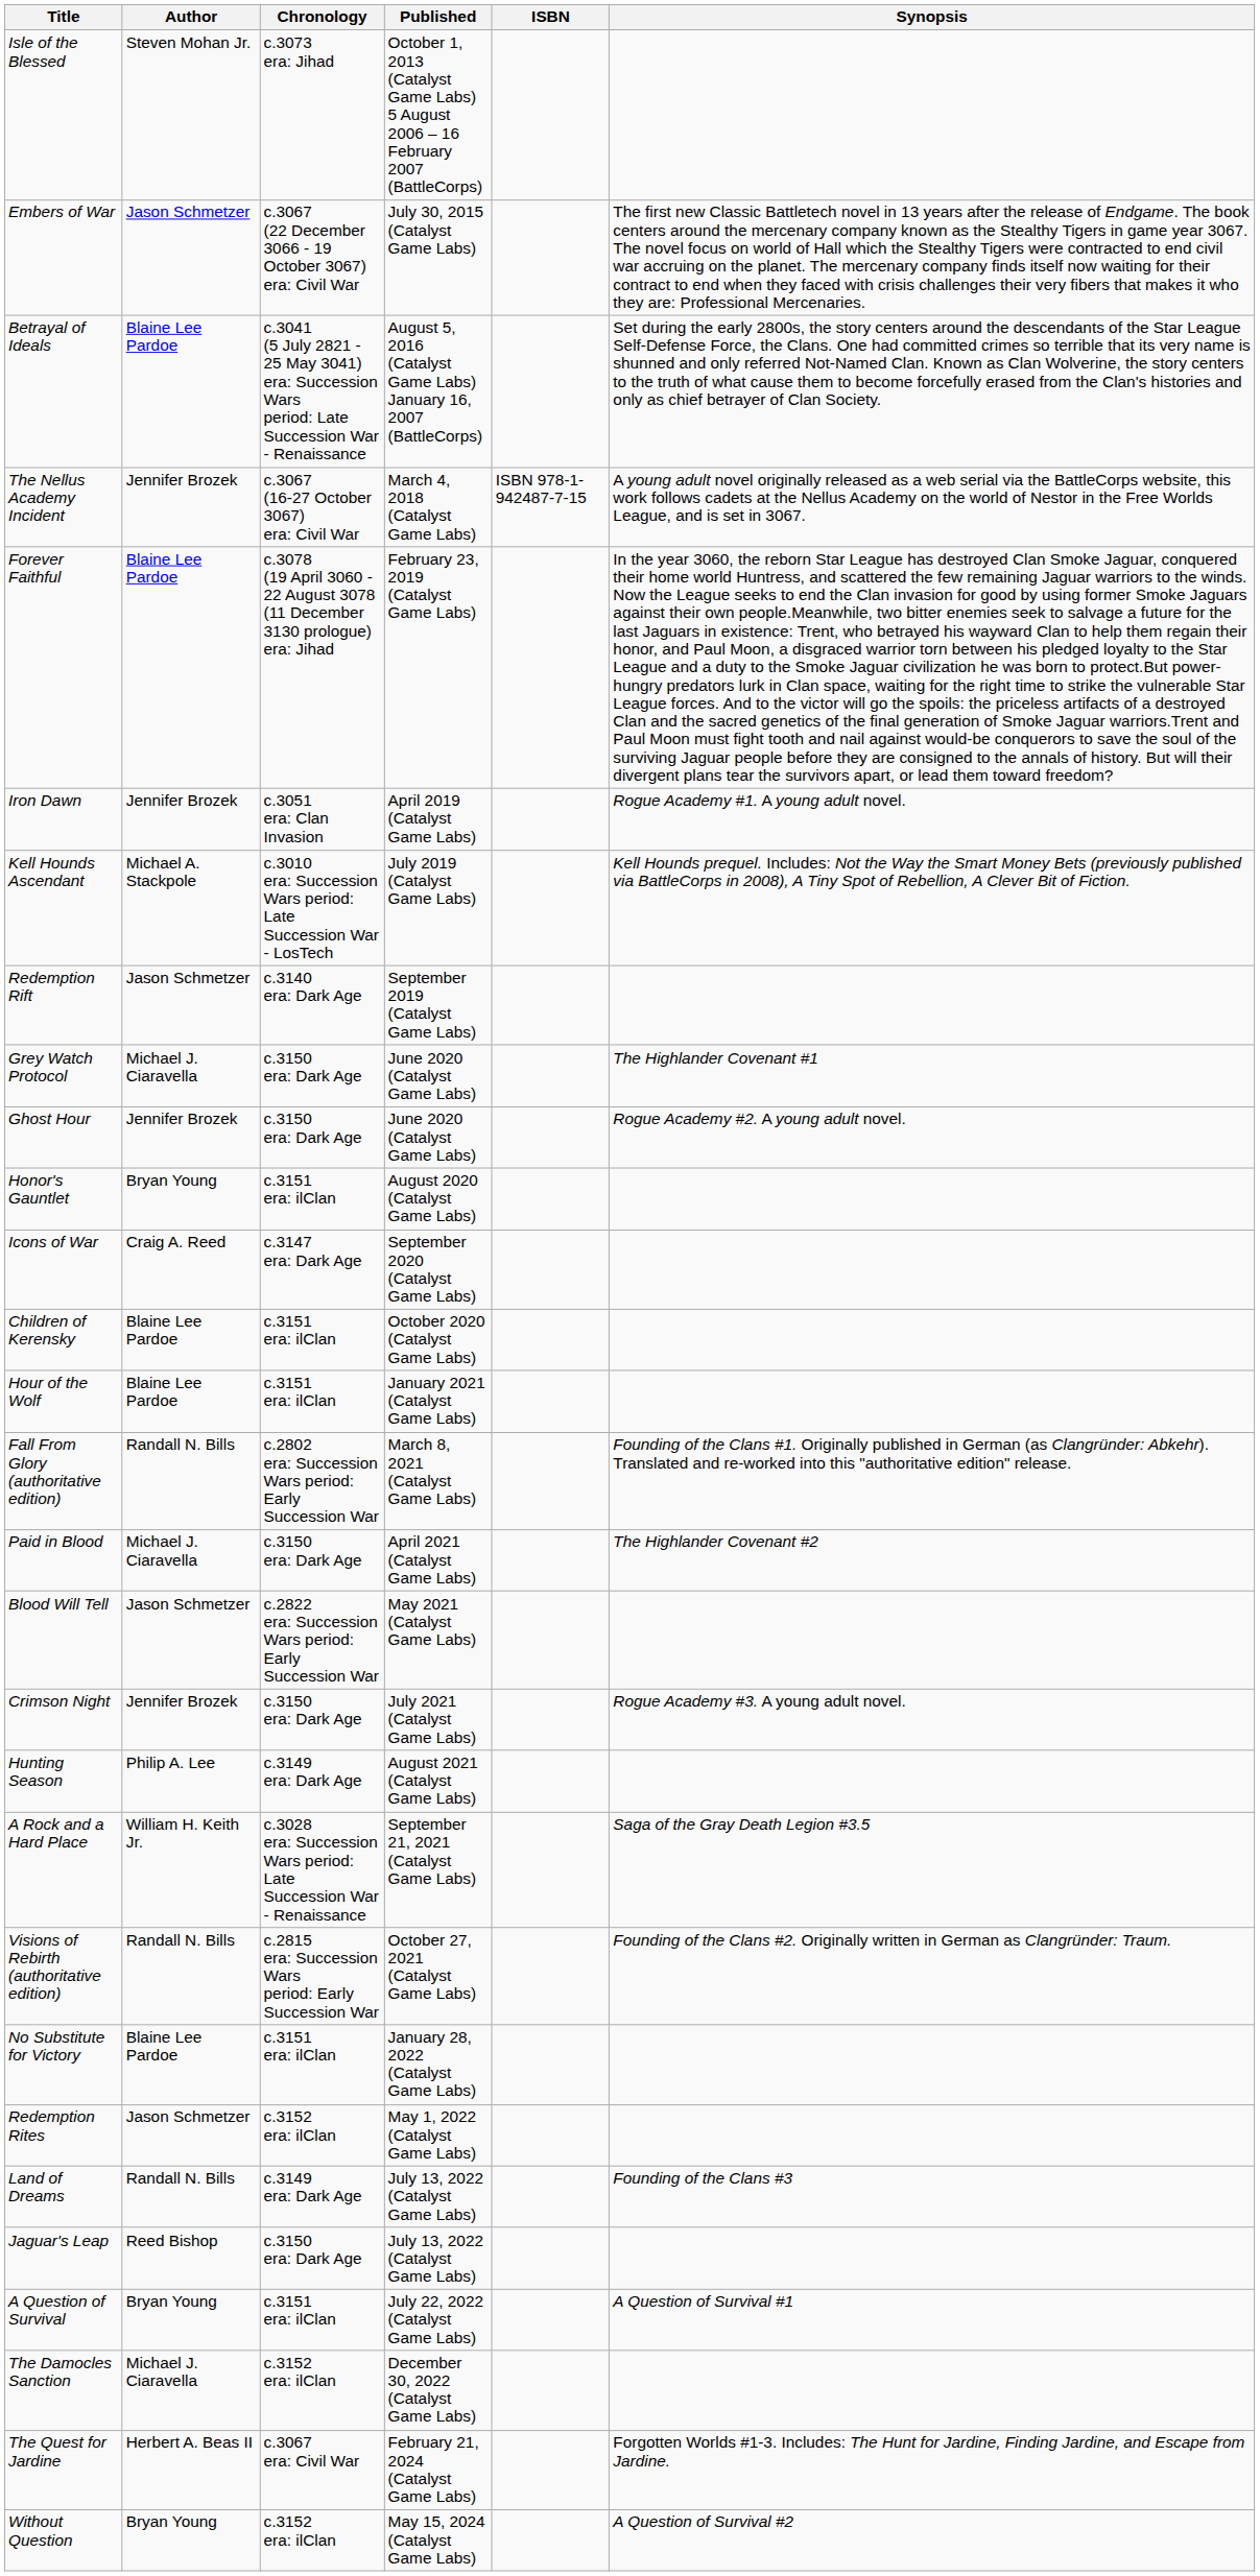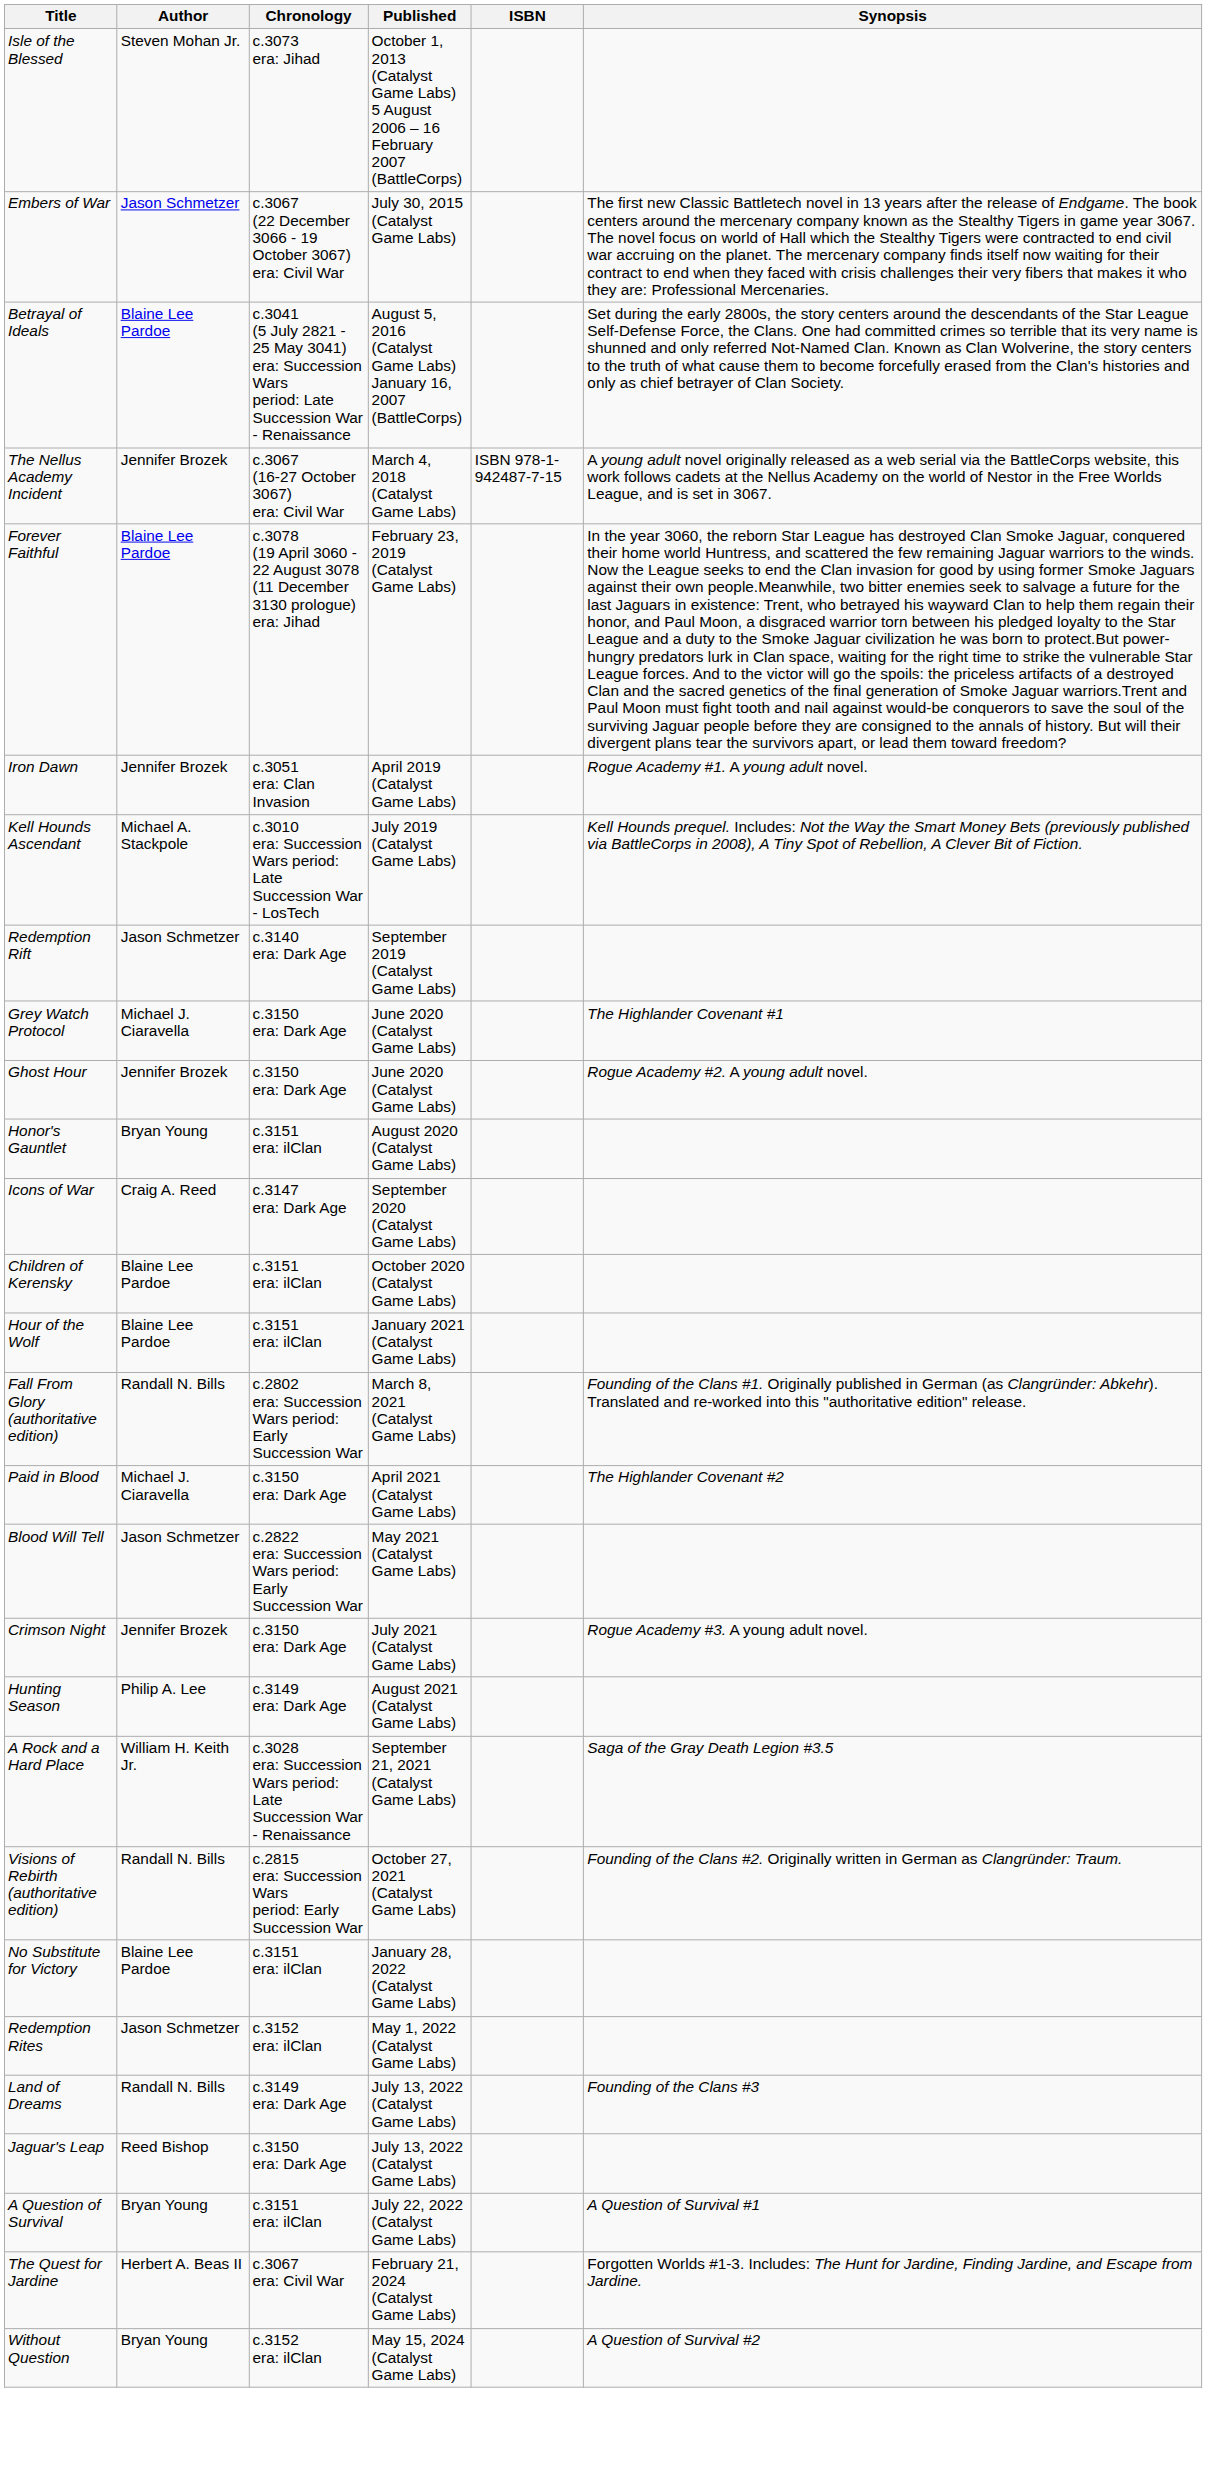- row: The Damocles Sanction | Michael J. Ciaravella | c.3152 era: ilClan | December 30, 2022 (Catalyst Game Labs)
